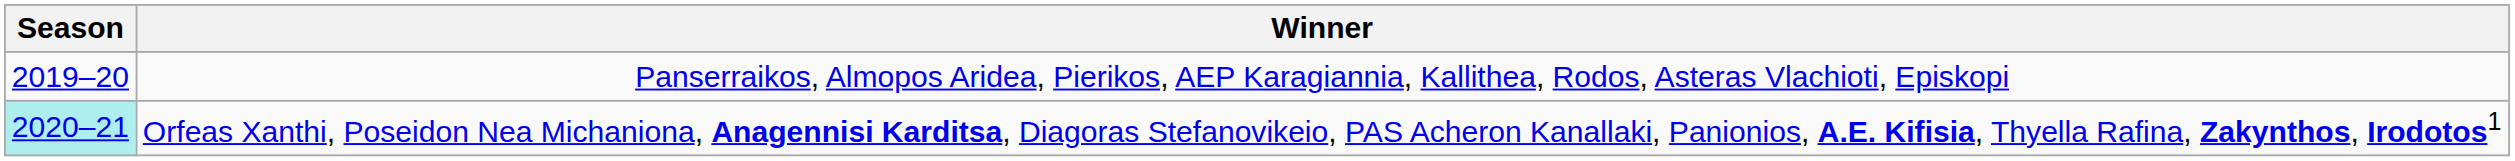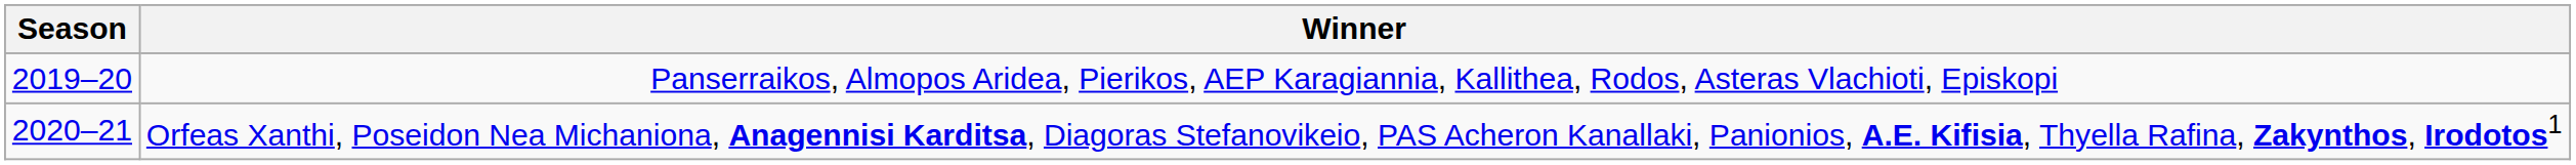row 3 | Season: paleturquoise background -> no background
